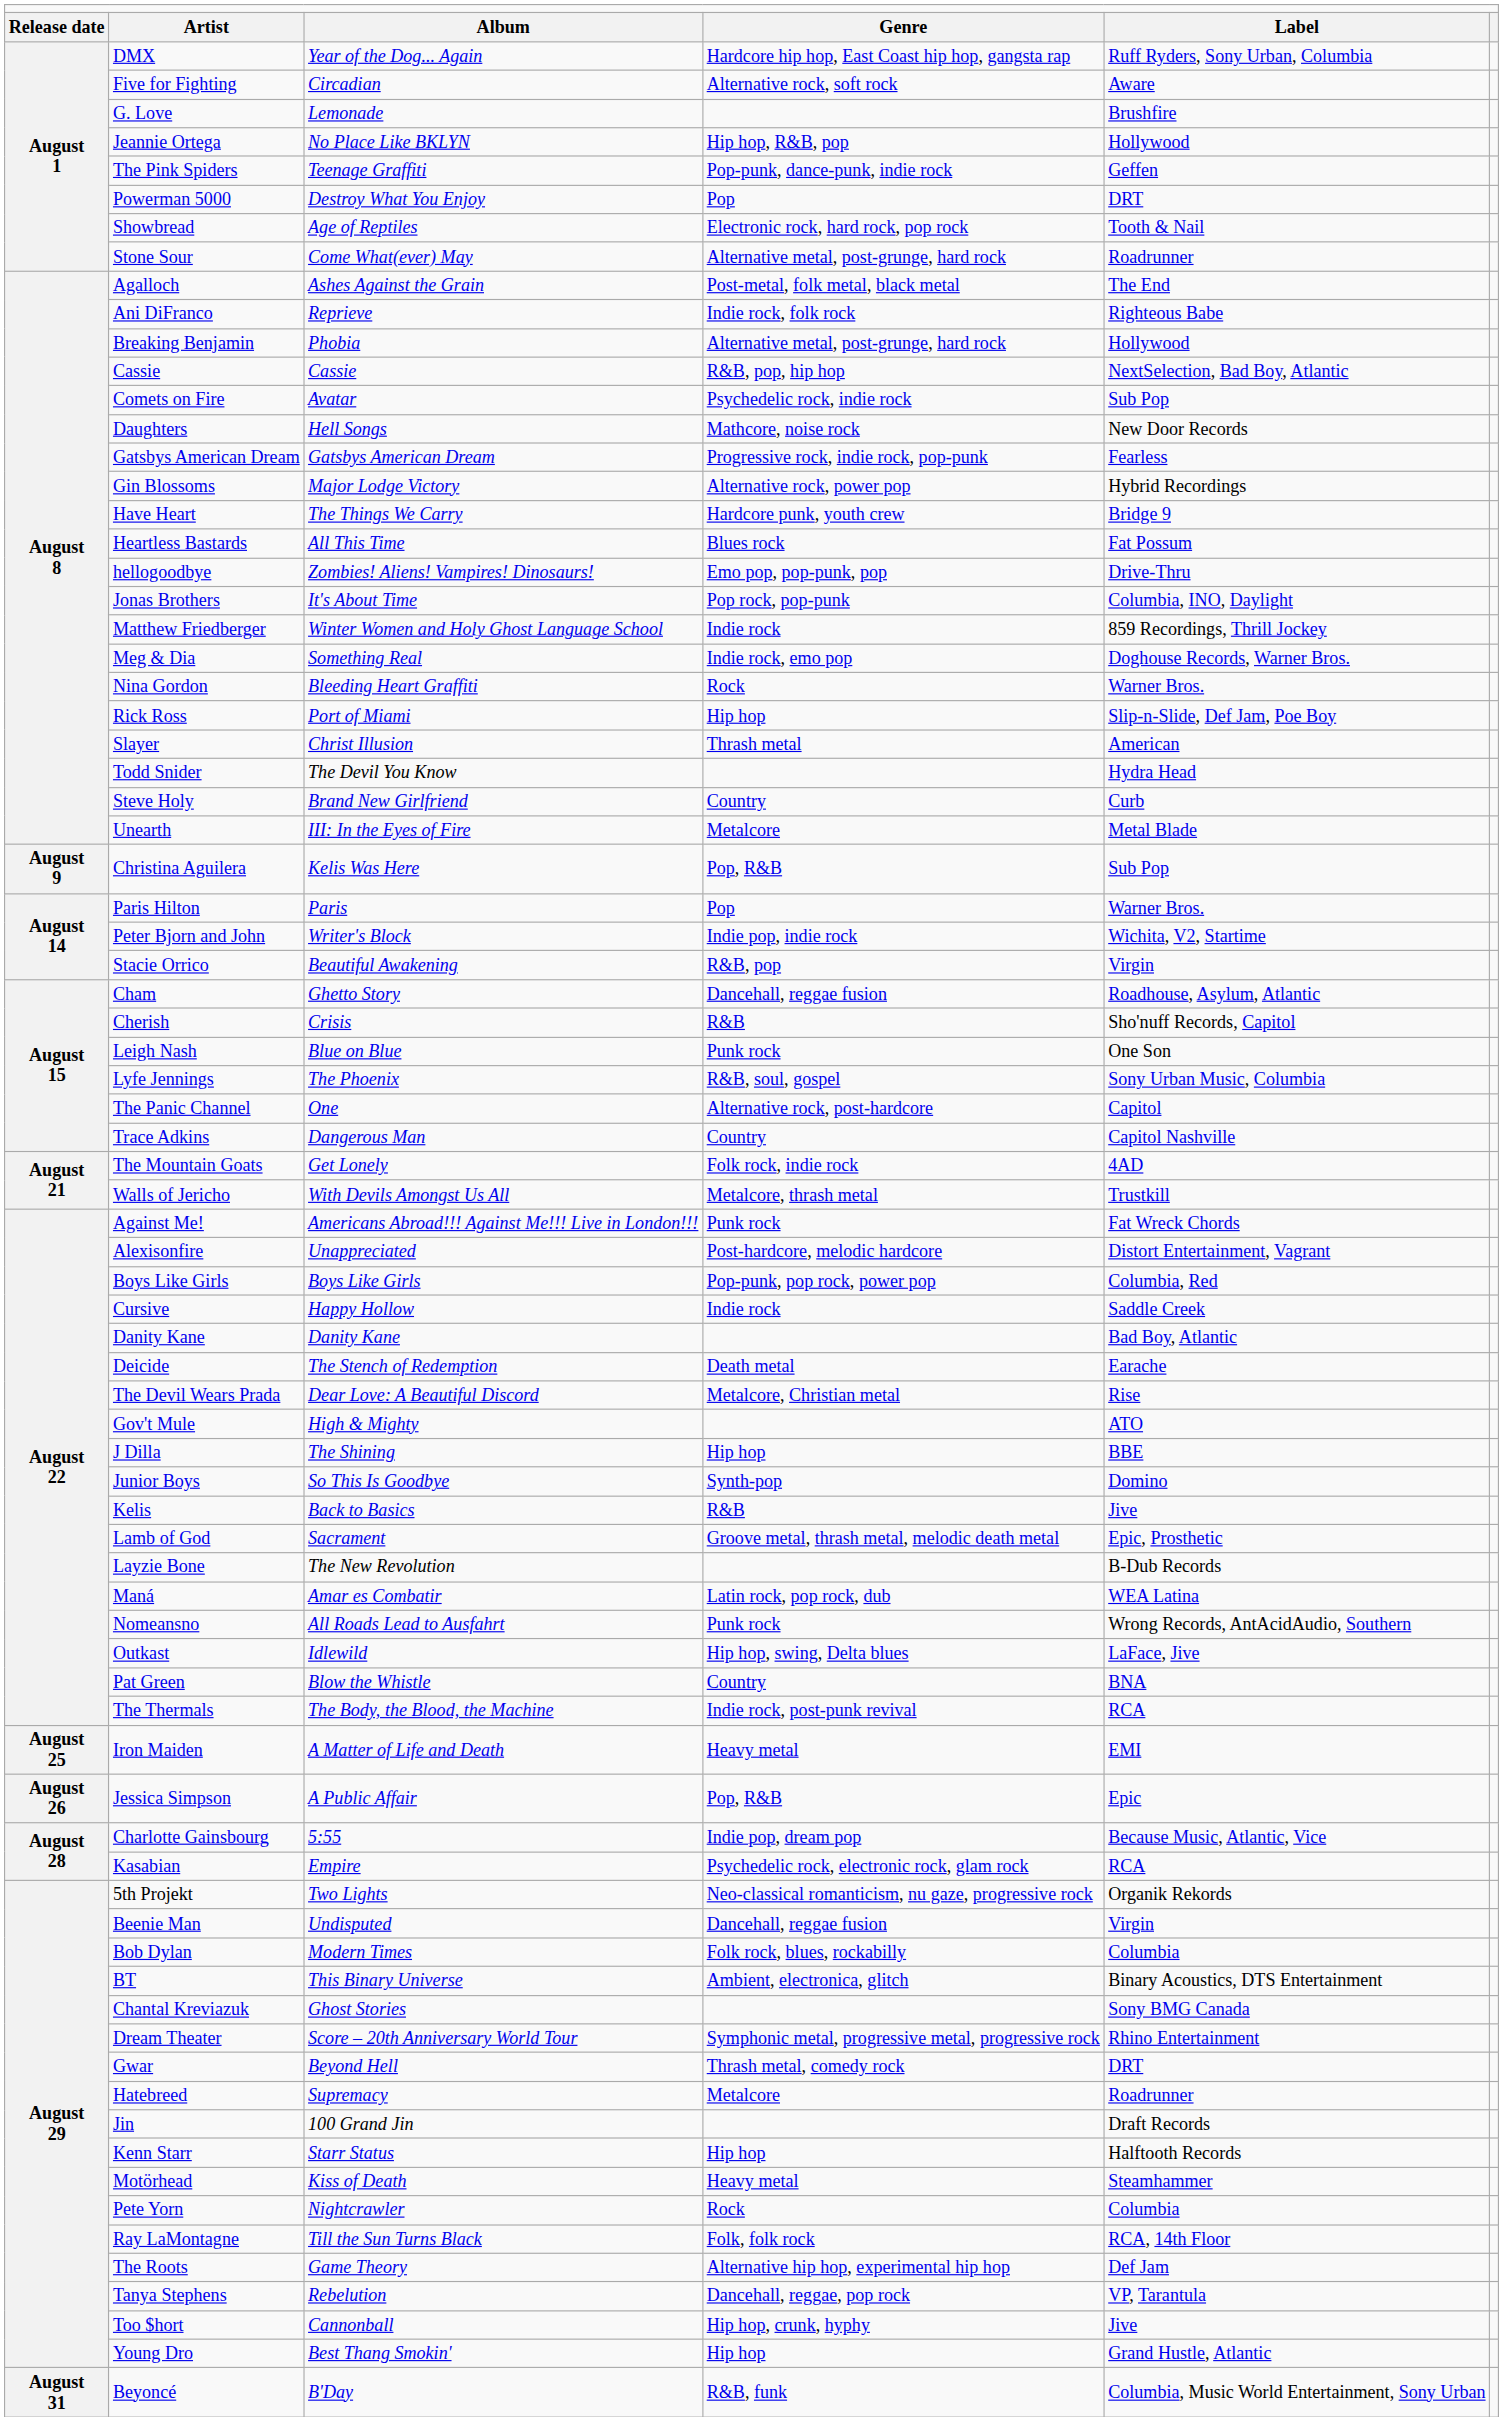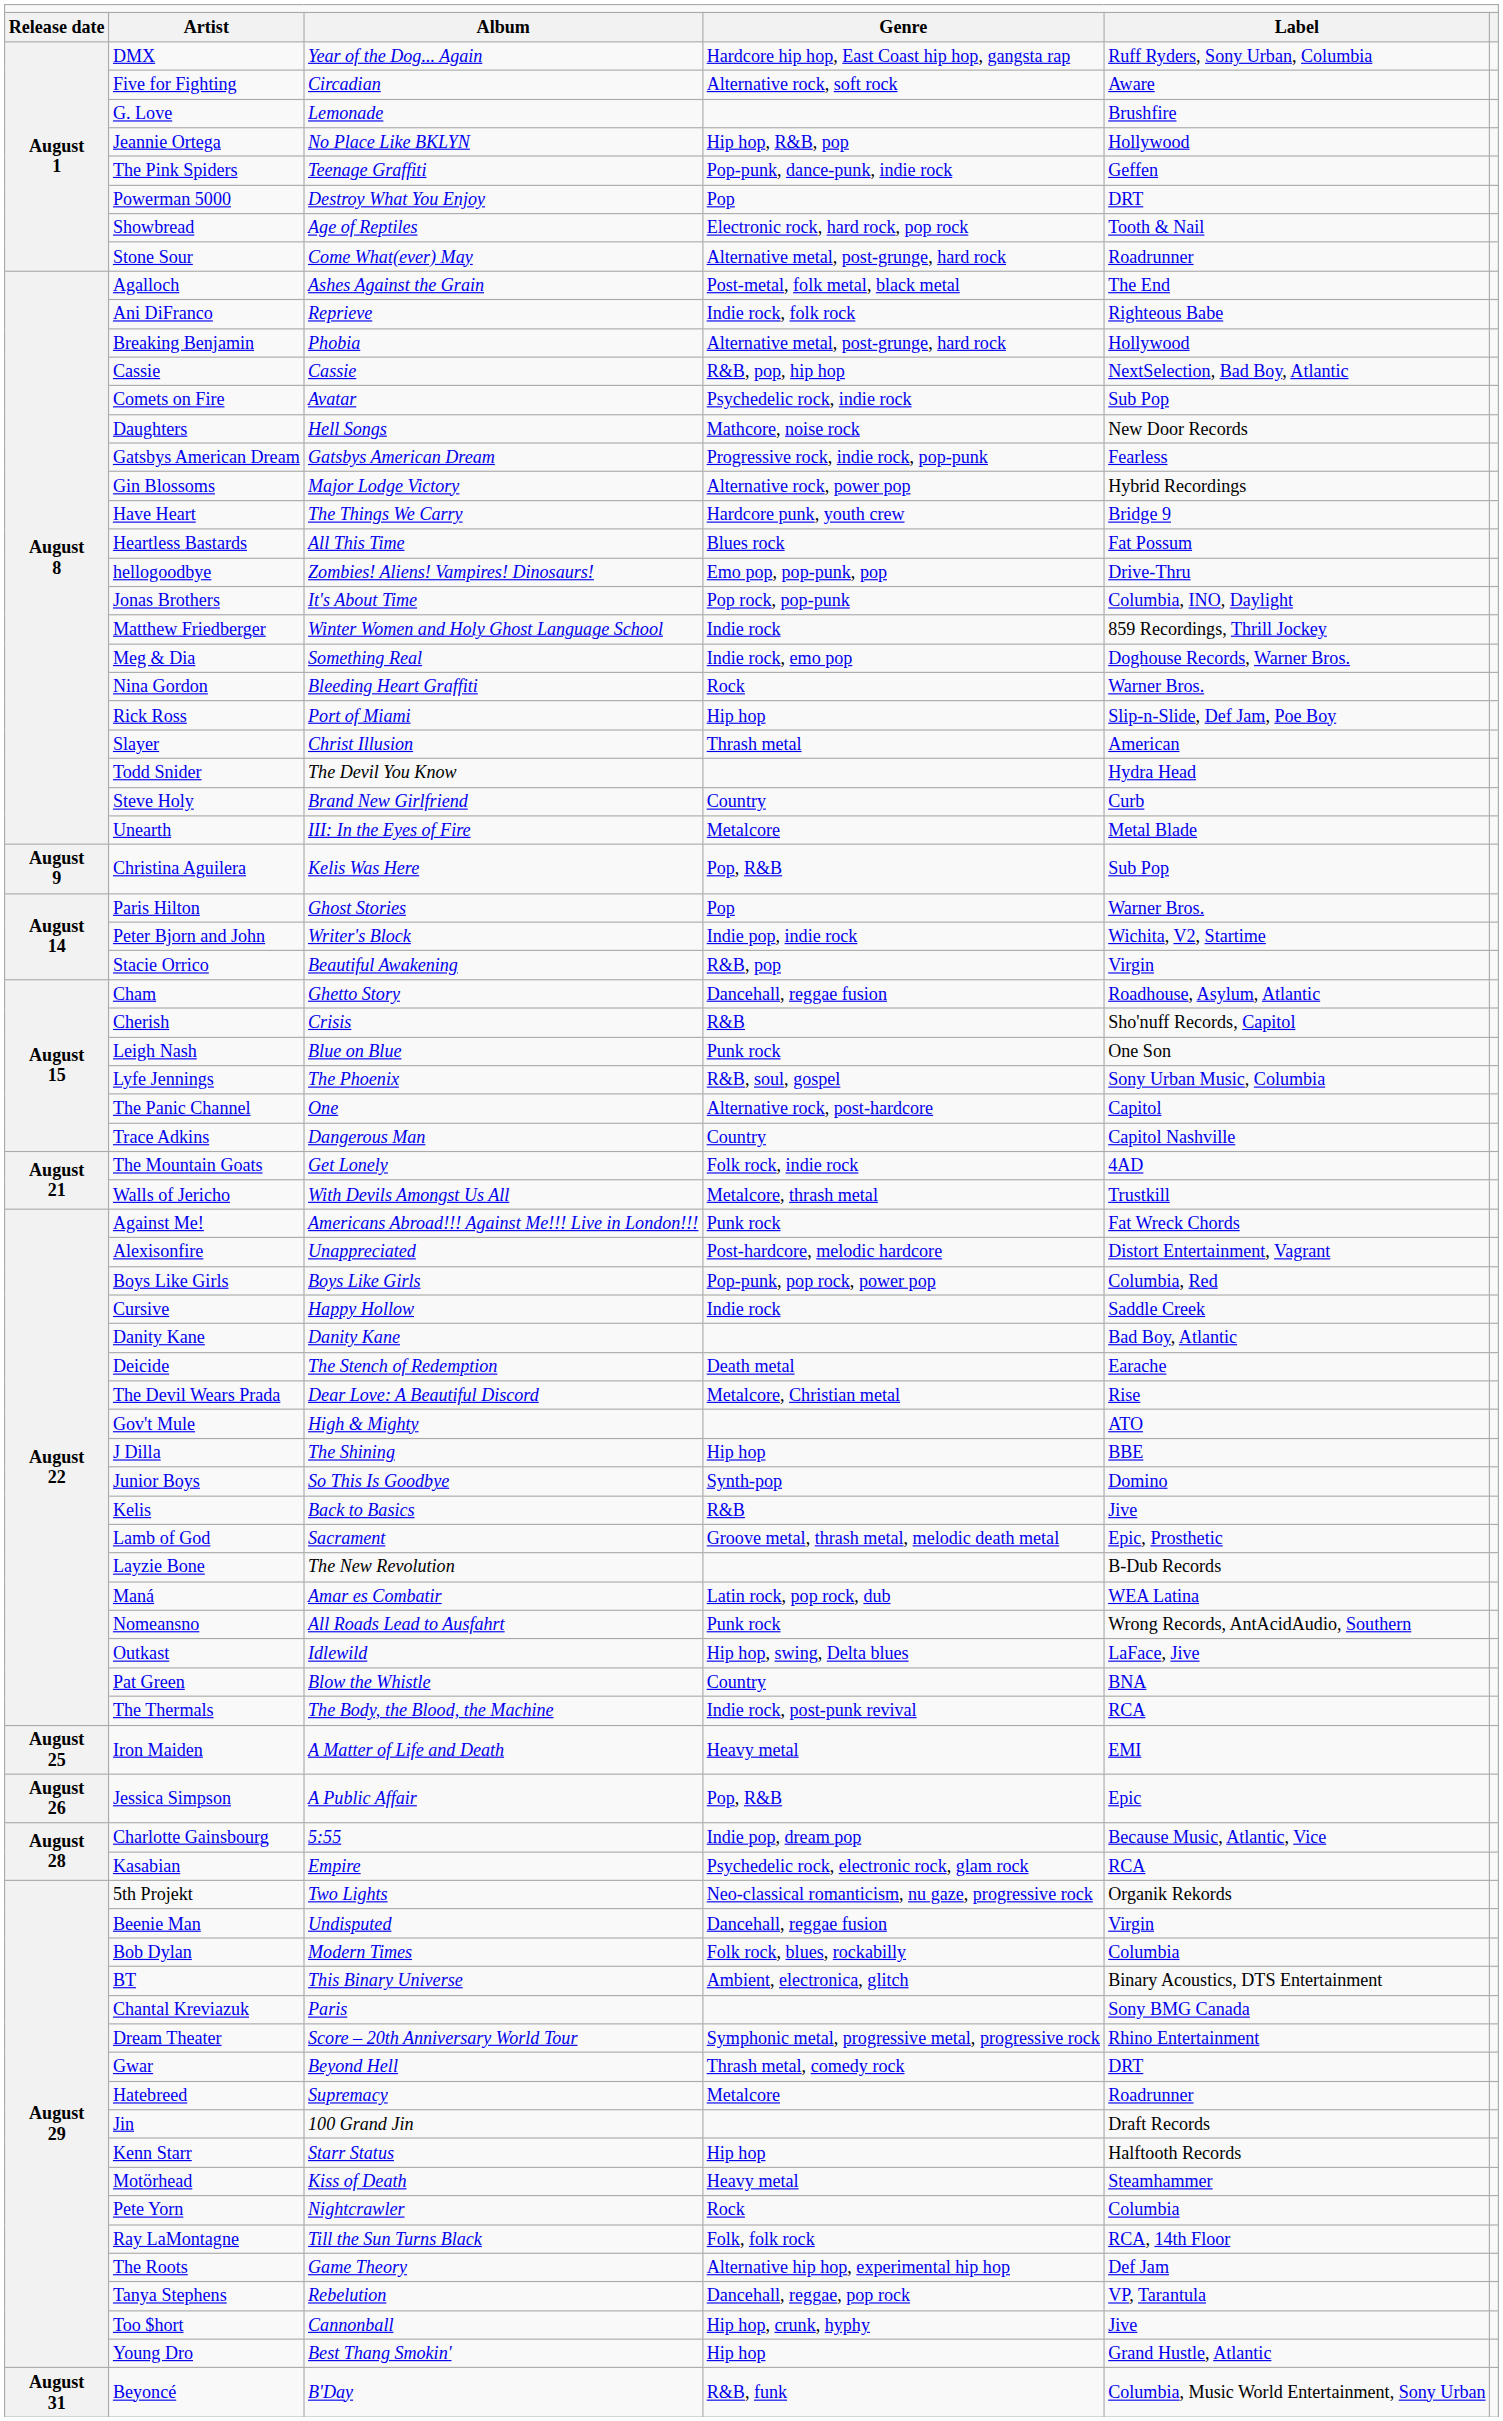Paris Hilton | column 3: Paris -> Ghost Stories
Chantal Kreviazuk | column 3: Ghost Stories -> Paris
